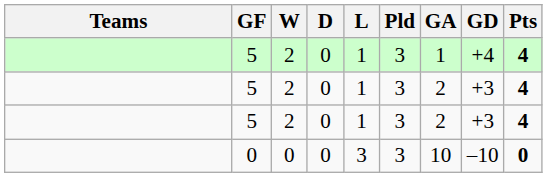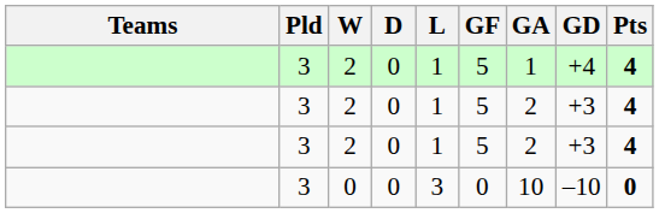columns swapped: Pld <-> GF
